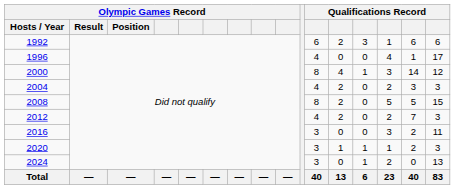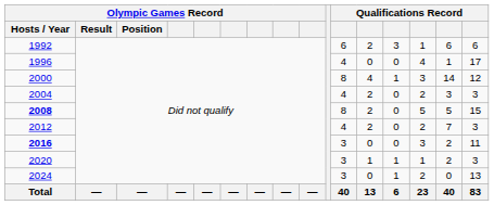2008 | Olympic Games Record / Hosts / Year: normal -> bold
2016 | Olympic Games Record / Hosts / Year: normal -> bold
